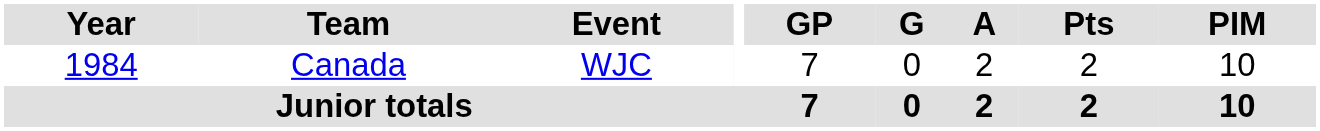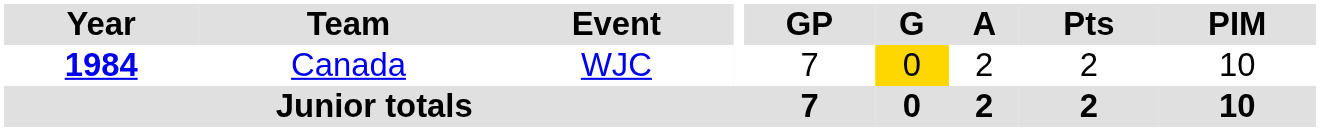Canada | Year: normal -> bold
Canada | G: no background -> gold background
